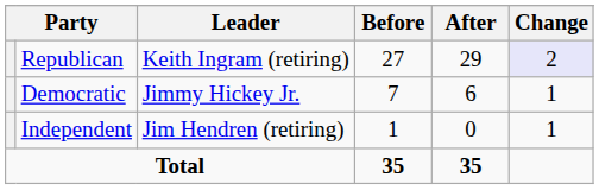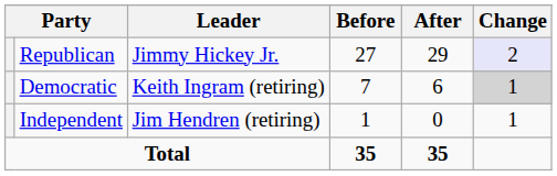Republican | Leader: Keith Ingram (retiring) -> Jimmy Hickey Jr.
Democratic | Leader: Jimmy Hickey Jr. -> Keith Ingram (retiring)
Democratic | Change: no background -> lightgrey background
